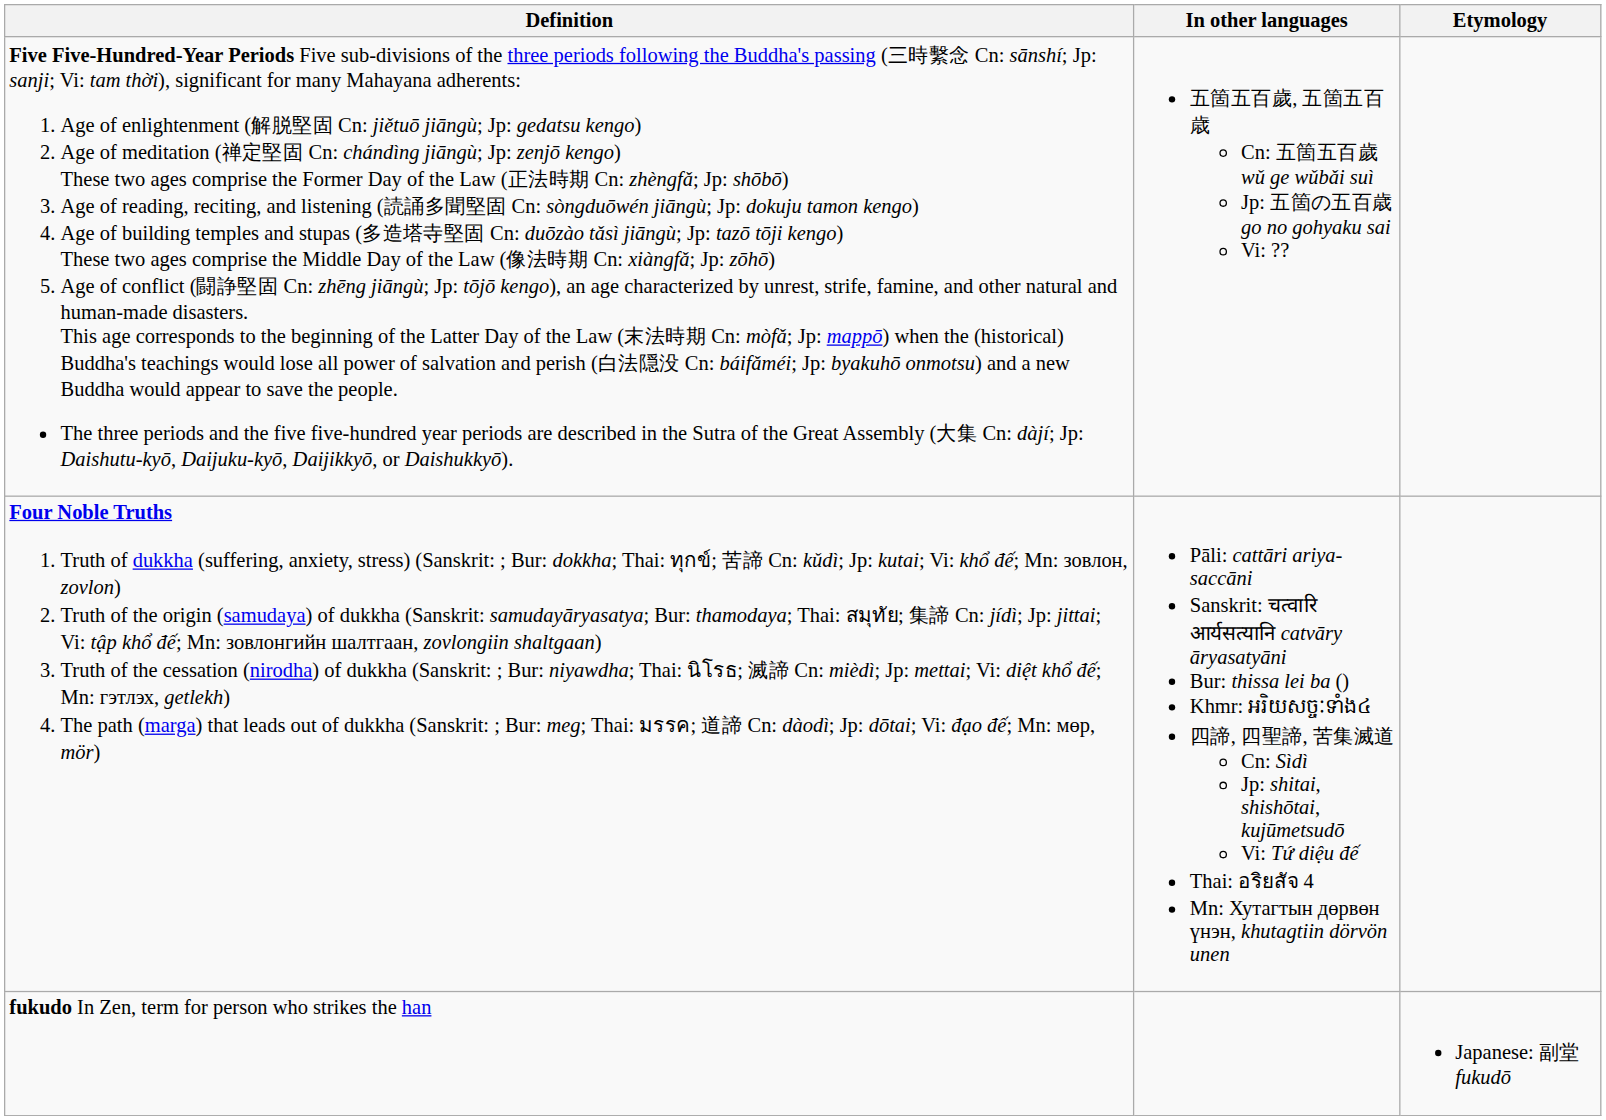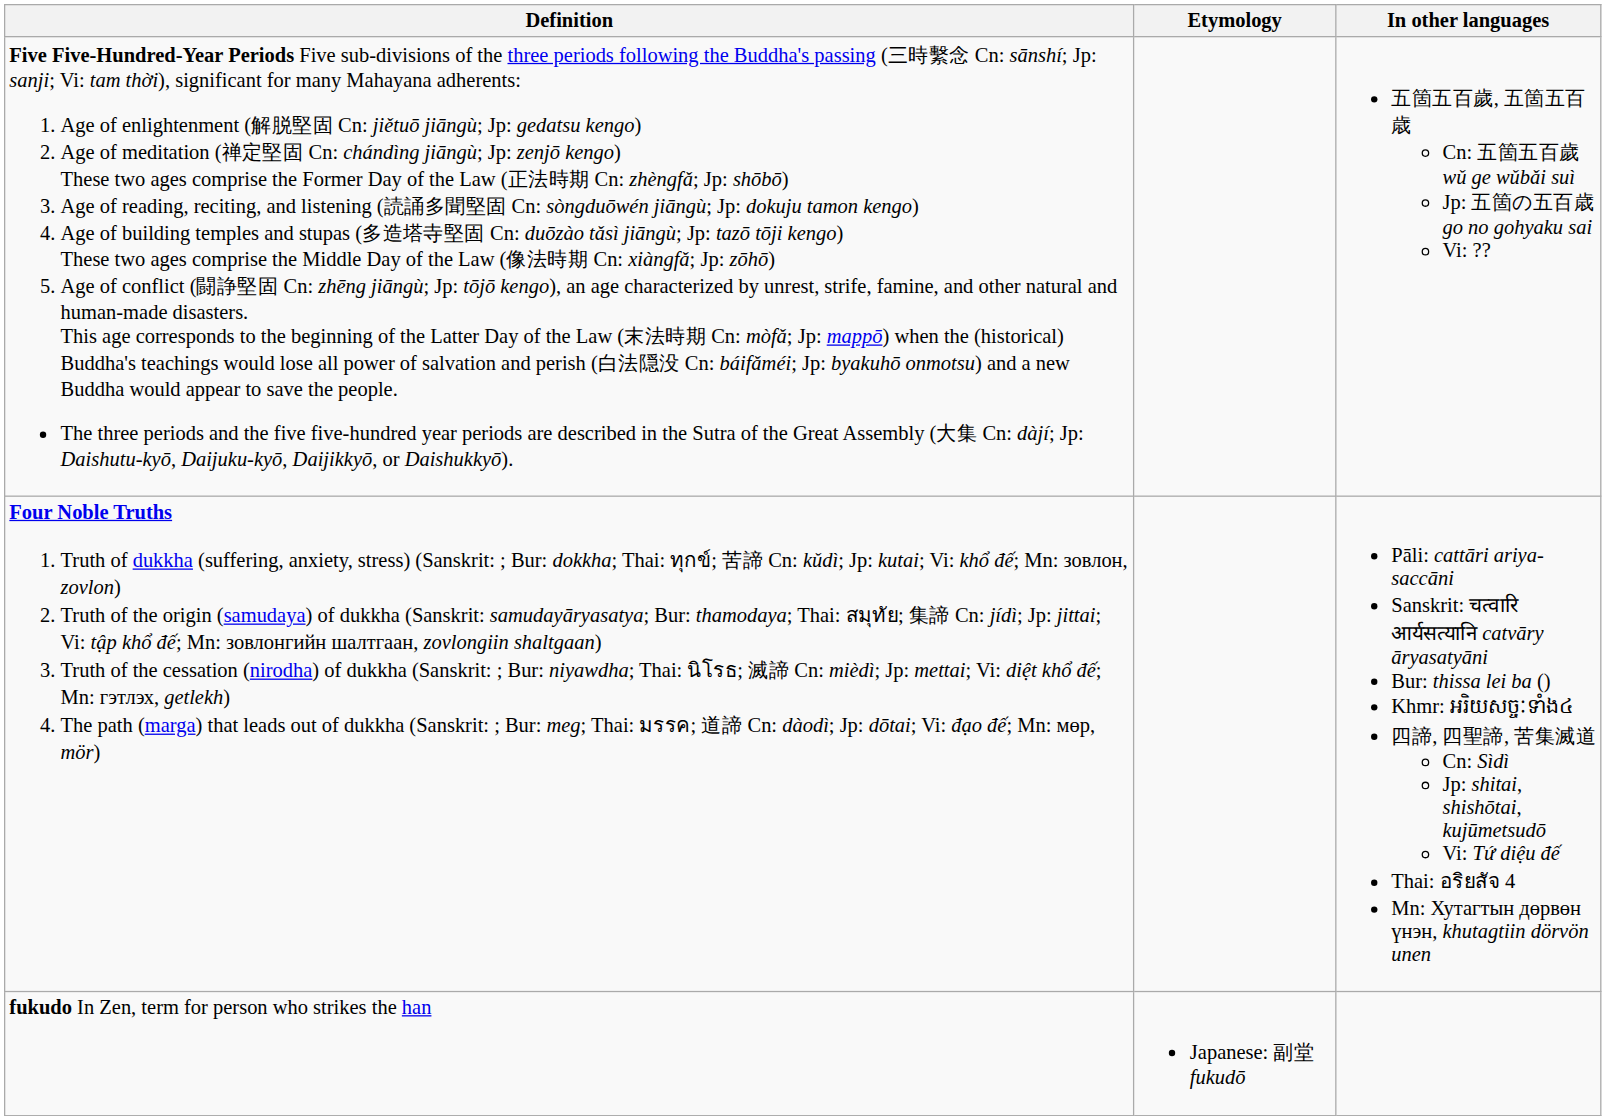columns swapped: Etymology <-> In other languages
